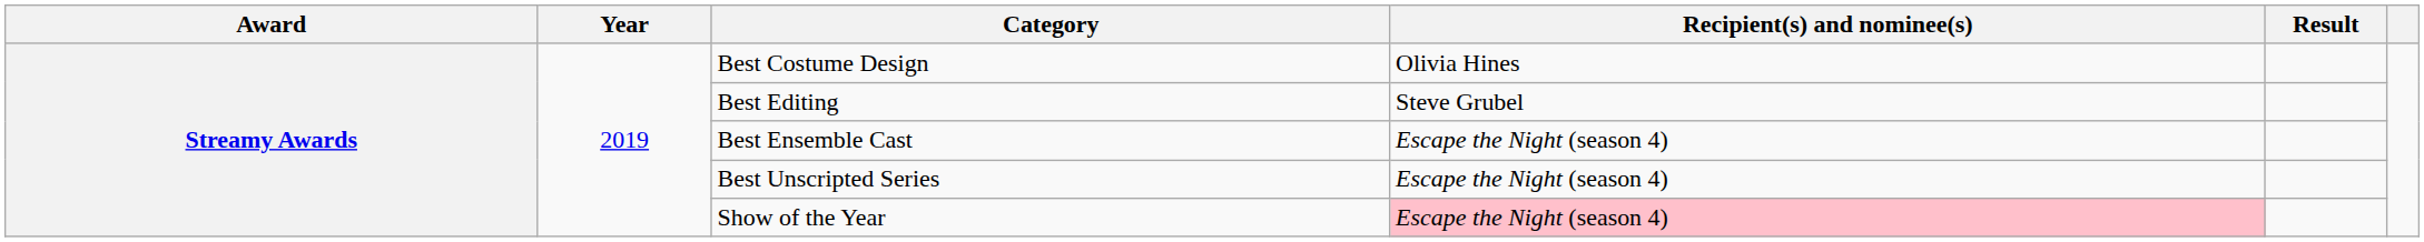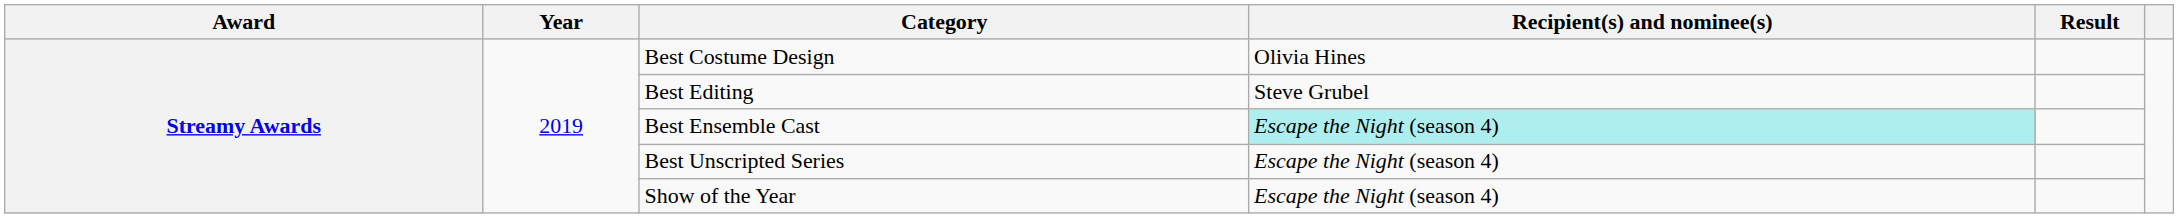Best Ensemble Cast | Recipient(s) and nominee(s): no background -> paleturquoise background
Show of the Year | Recipient(s) and nominee(s): pink background -> no background
